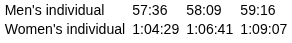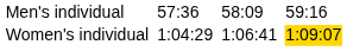Women's individual | column 4: no background -> gold background
